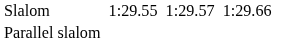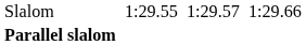Parallel slalom | column 1: normal -> bold
